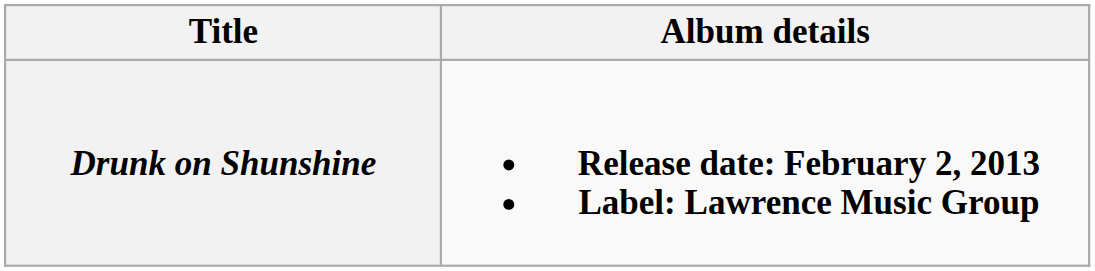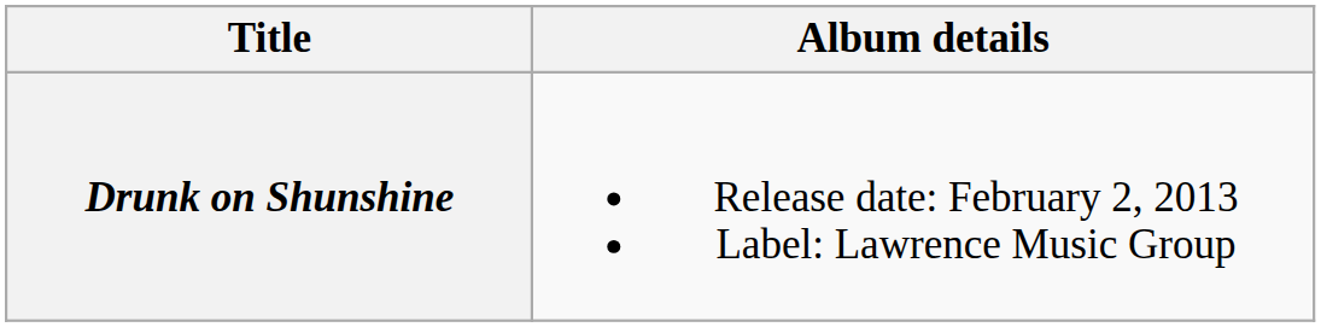Drunk on Shunshine | Album details: bold -> normal
